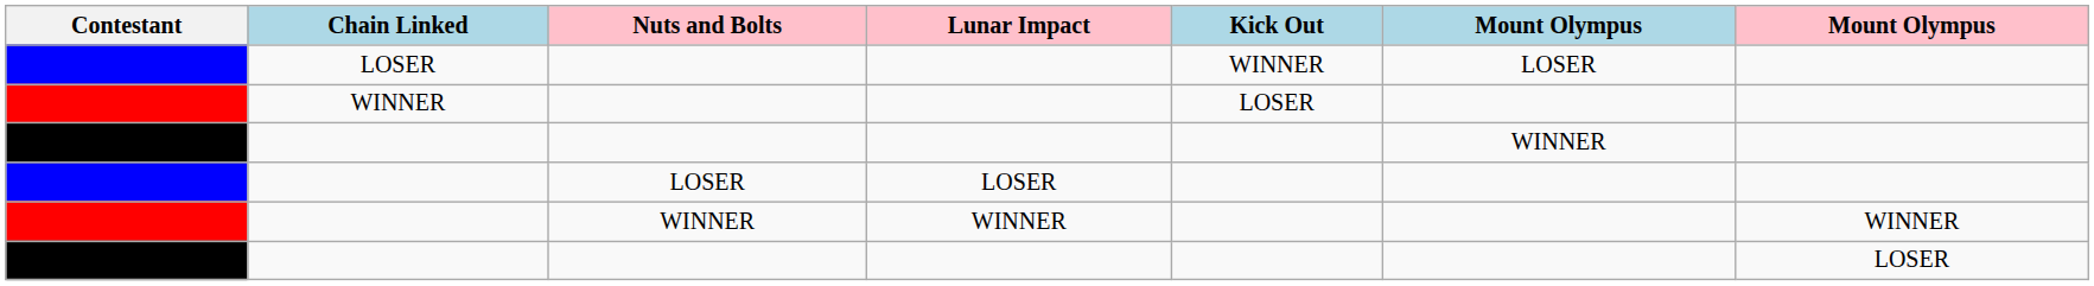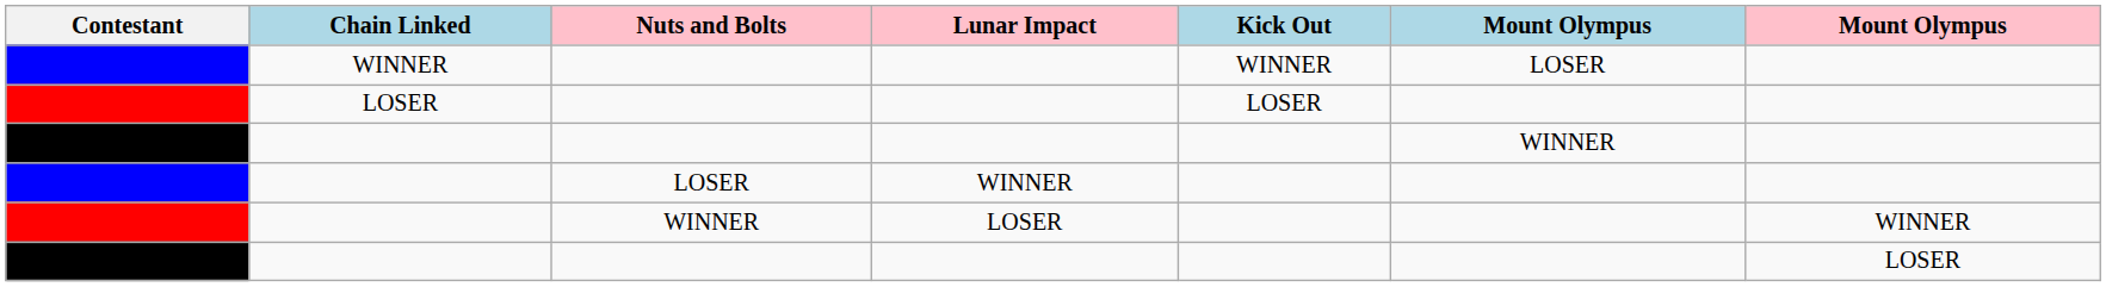row 2 | Chain Linked: LOSER -> WINNER
row 3 | Chain Linked: WINNER -> LOSER
row 5 | Lunar Impact: LOSER -> WINNER
row 6 | Lunar Impact: WINNER -> LOSER
